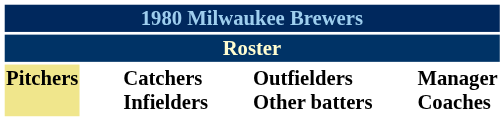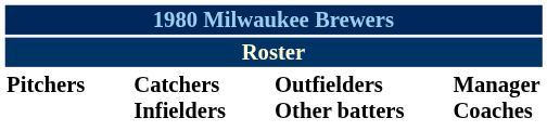Pitchers | column 1: khaki background -> no background
